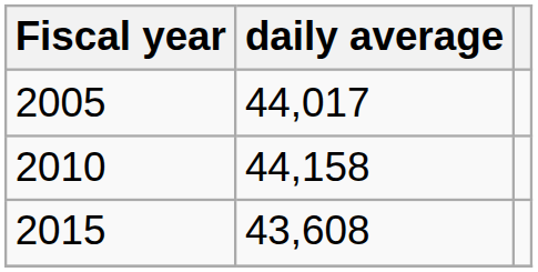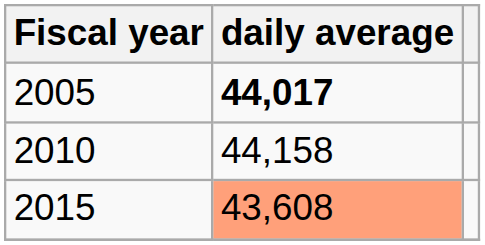2005 | daily average: normal -> bold
2015 | daily average: no background -> lightsalmon background
